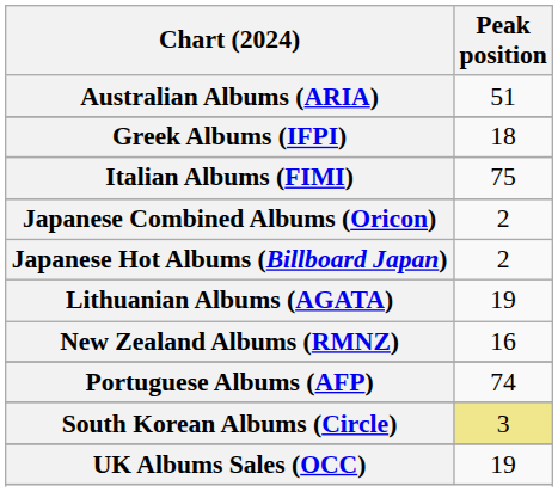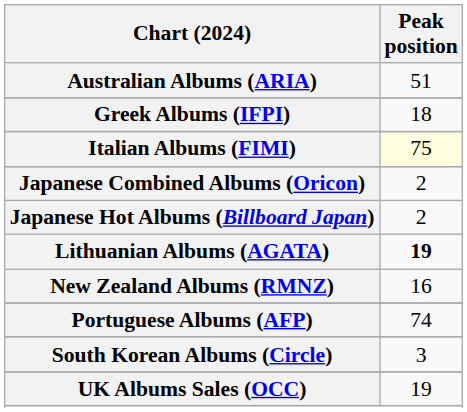Italian Albums (FIMI) | Peak position: no background -> lightyellow background
Lithuanian Albums (AGATA) | Peak position: normal -> bold
South Korean Albums (Circle) | Peak position: khaki background -> no background
